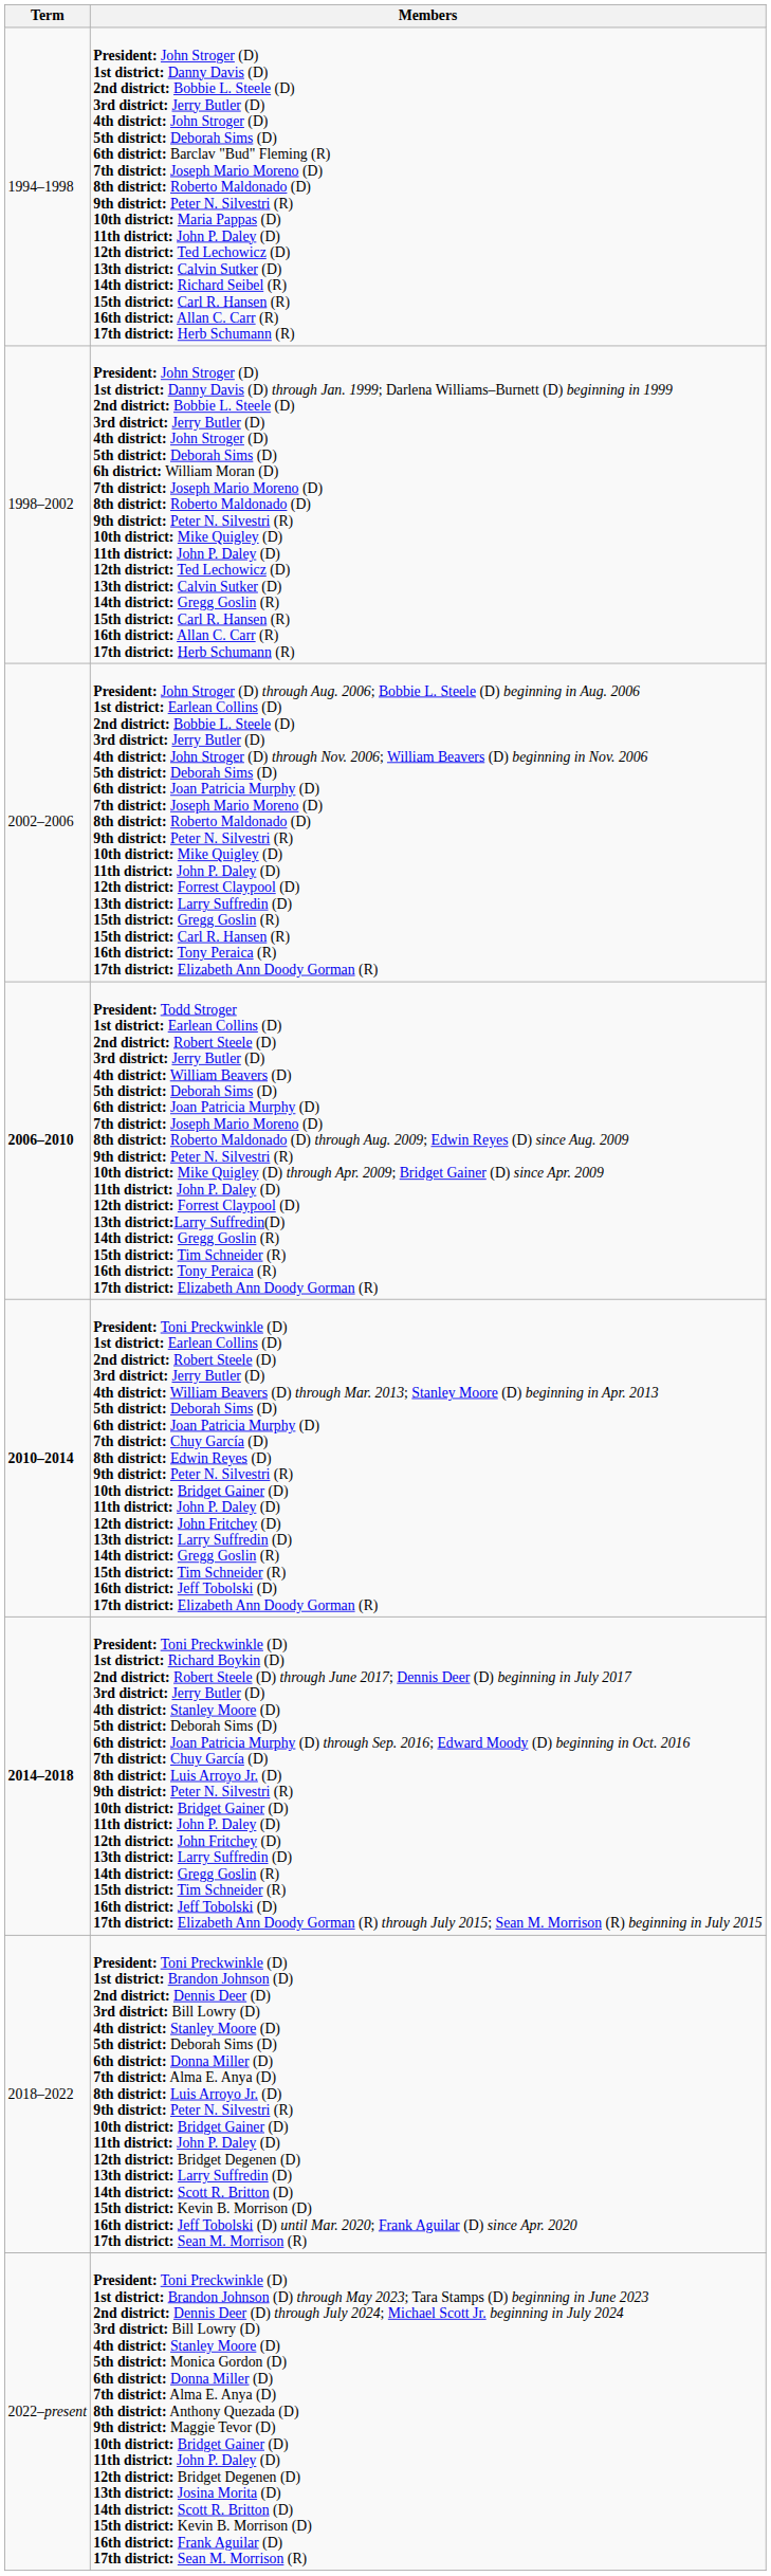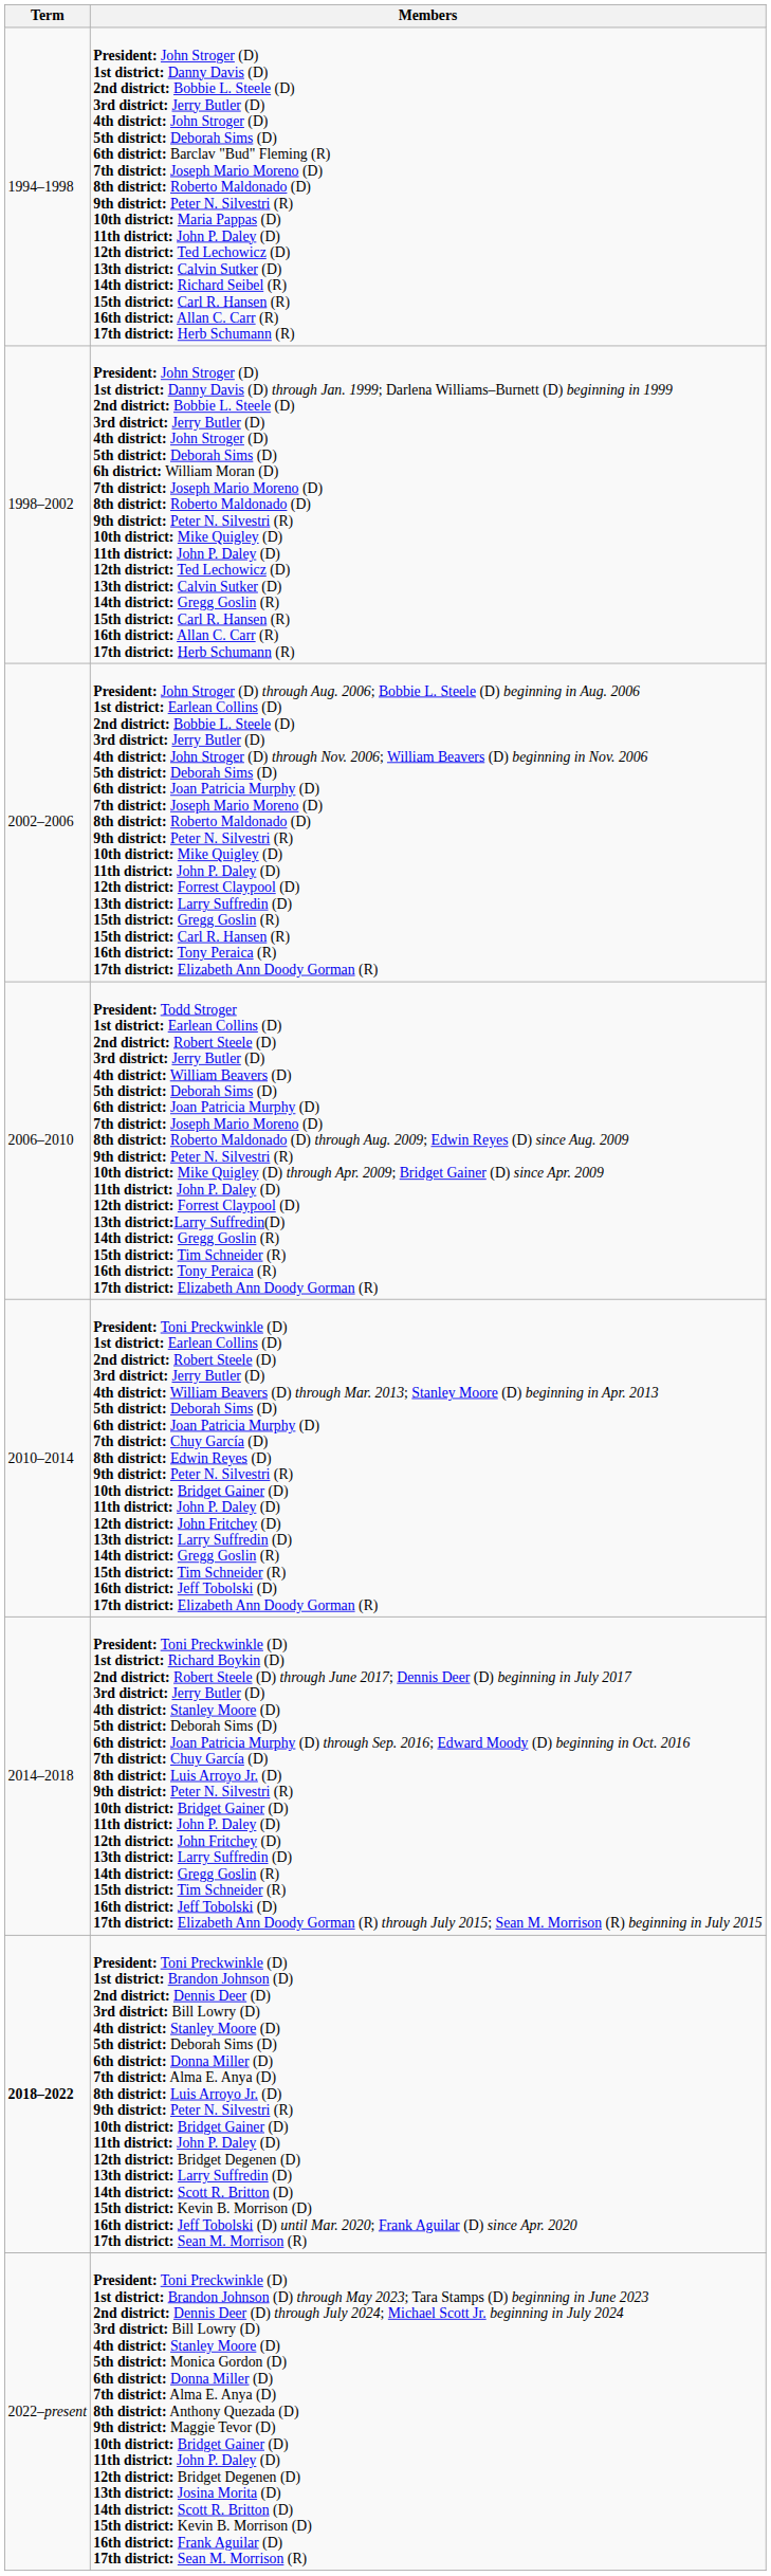row 5 | Term: bold -> normal
row 6 | Term: bold -> normal
row 7 | Term: bold -> normal
row 8 | Term: normal -> bold
